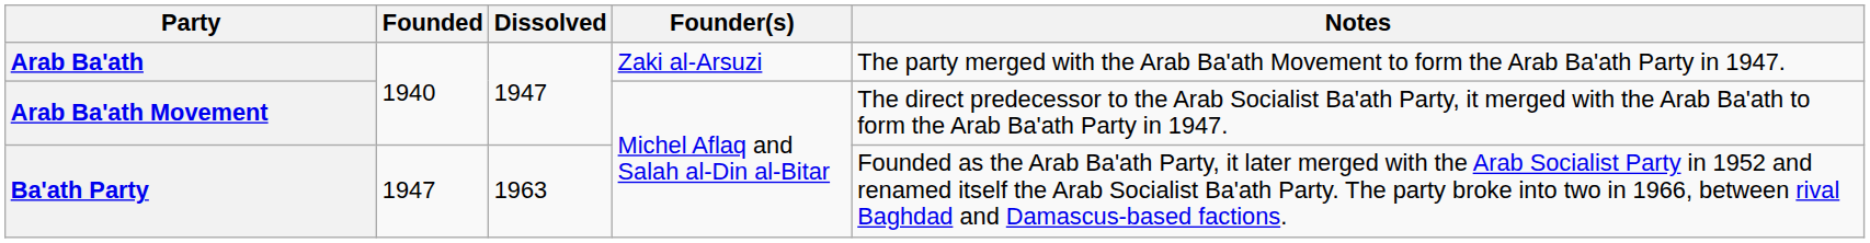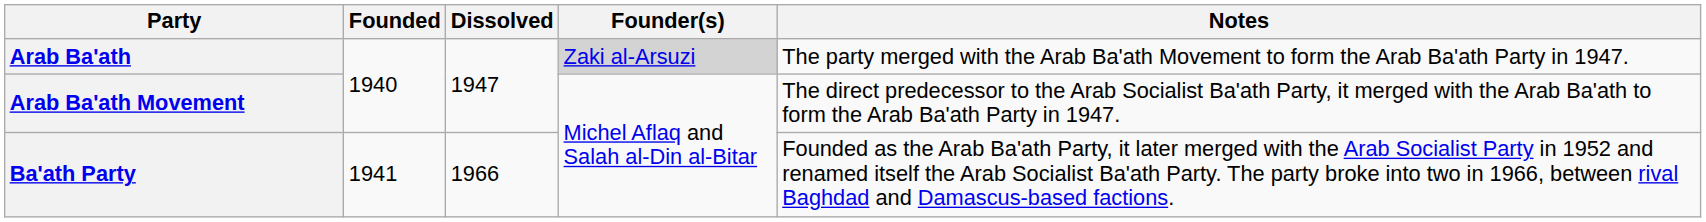Arab Ba'ath | Founder(s): no background -> lightgrey background
Ba'ath Party | Founded: 1947 -> 1941
Ba'ath Party | Dissolved: 1963 -> 1966
